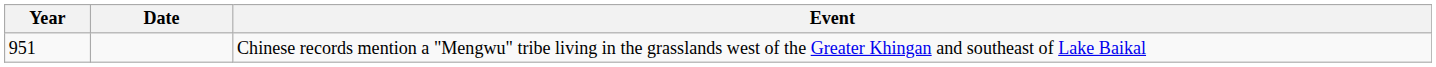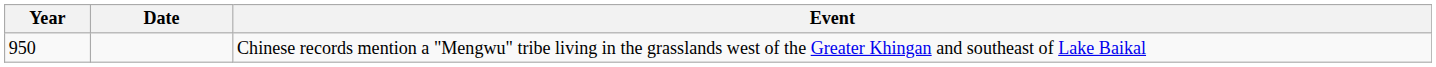row 2 | Year: 951 -> 950
